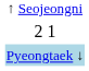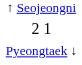row 3 | column 1: lightblue background -> no background
